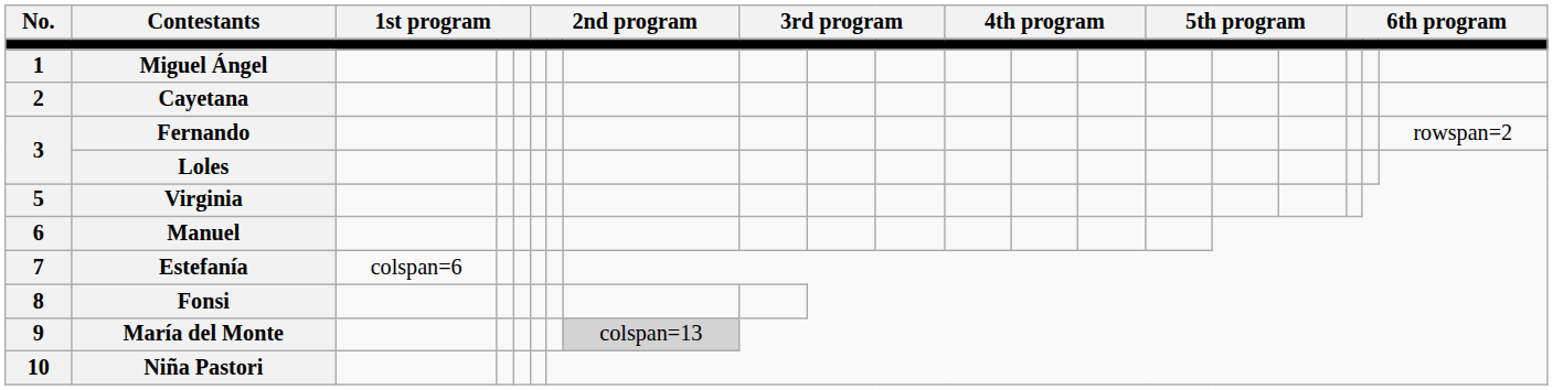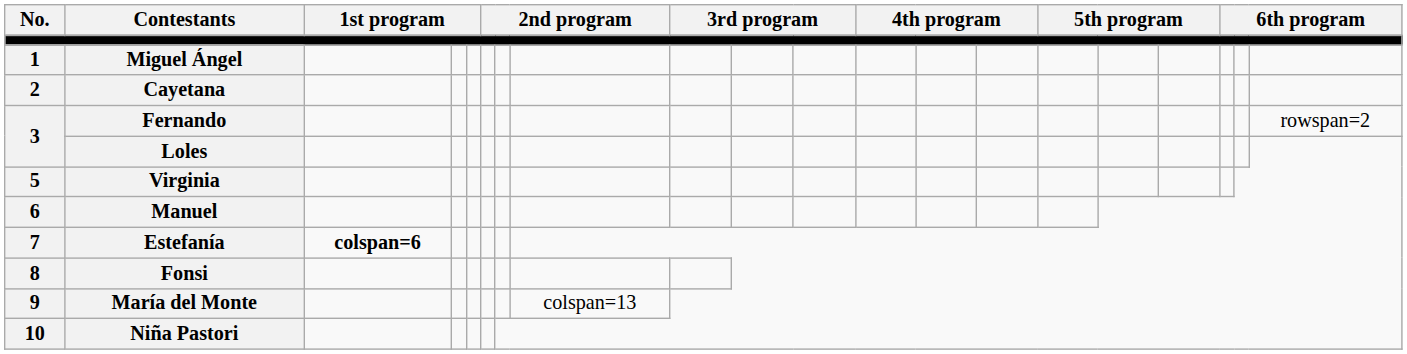Estefanía | column 3: normal -> bold
María del Monte | column 8: lightgrey background -> no background
